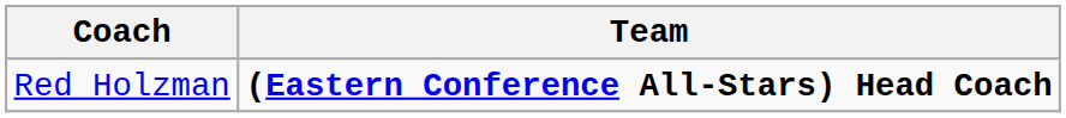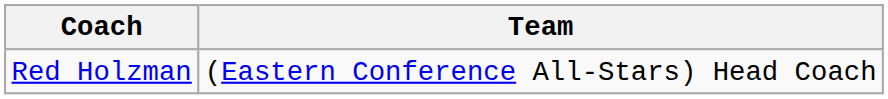row 2 | Team: bold -> normal
